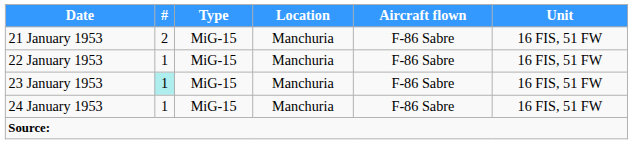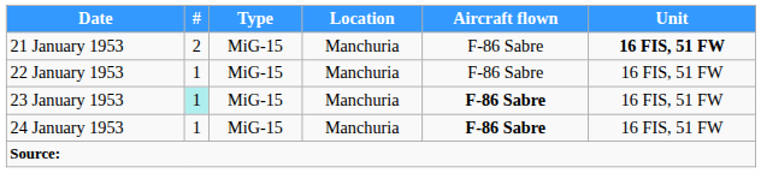21 January 1953 | Unit: normal -> bold
23 January 1953 | Aircraft flown: normal -> bold
24 January 1953 | Aircraft flown: normal -> bold
